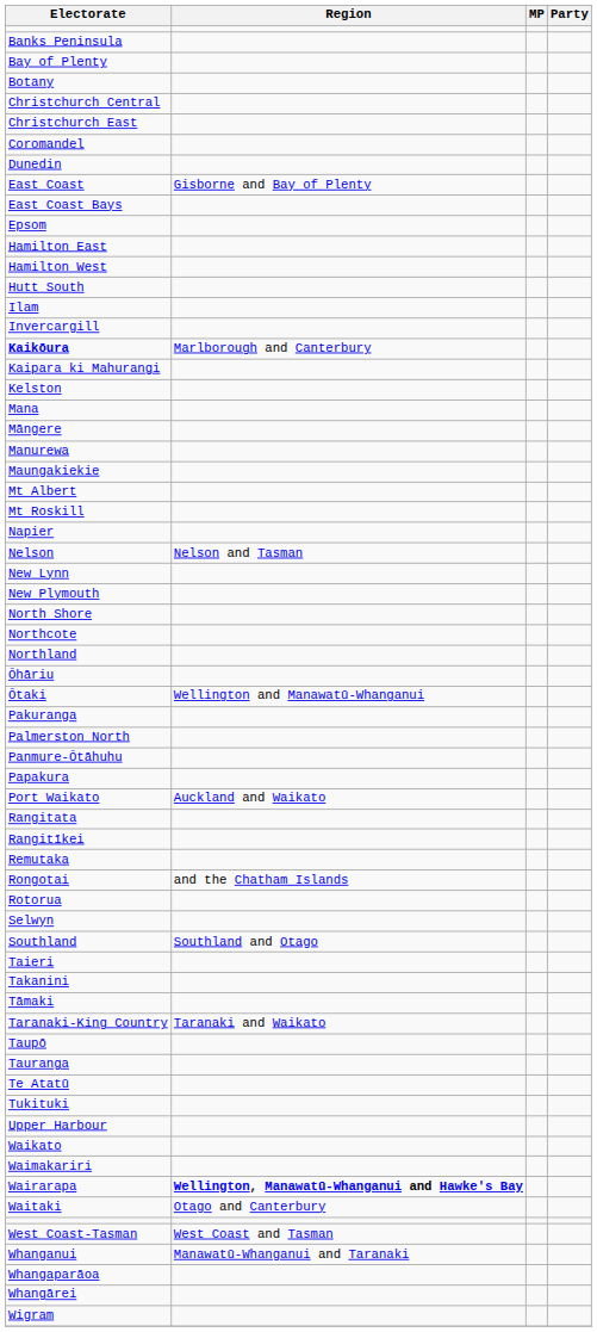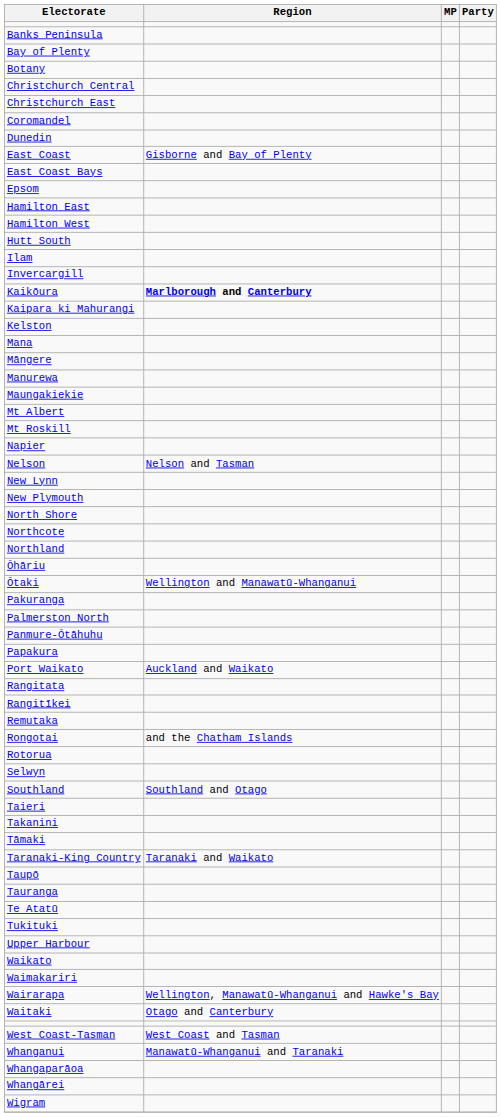Kaikōura | Electorate: bold -> normal
Kaikōura | Region: normal -> bold
Wairarapa | Region: bold -> normal
